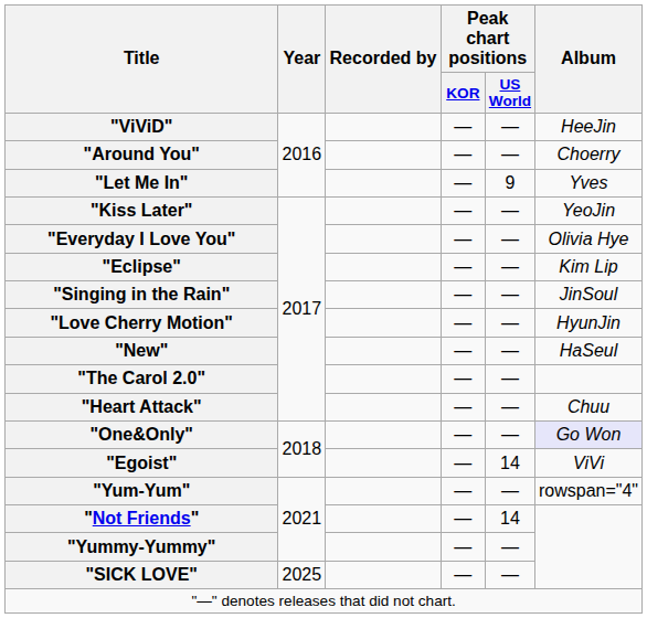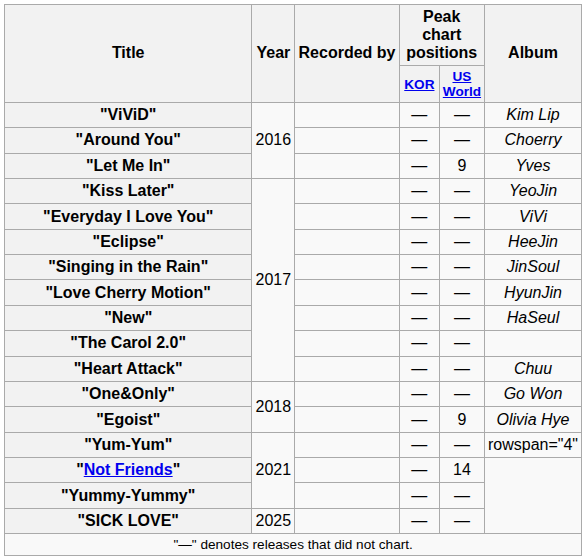"ViViD" | Album: HeeJin -> Kim Lip
"Everyday I Love You" | Album: Olivia Hye -> ViVi
"Eclipse" | Album: Kim Lip -> HeeJin
"One&Only" | Album: lavender background -> no background
"Egoist" | Peak chart positions / US World: 14 -> 9
"Egoist" | Album: ViVi -> Olivia Hye
